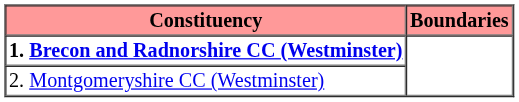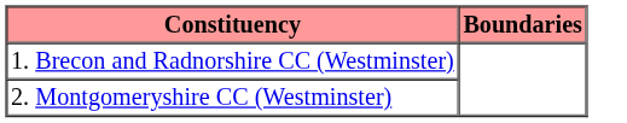1. Brecon and Radnorshire CC (Westminster) | Constituency: bold -> normal
